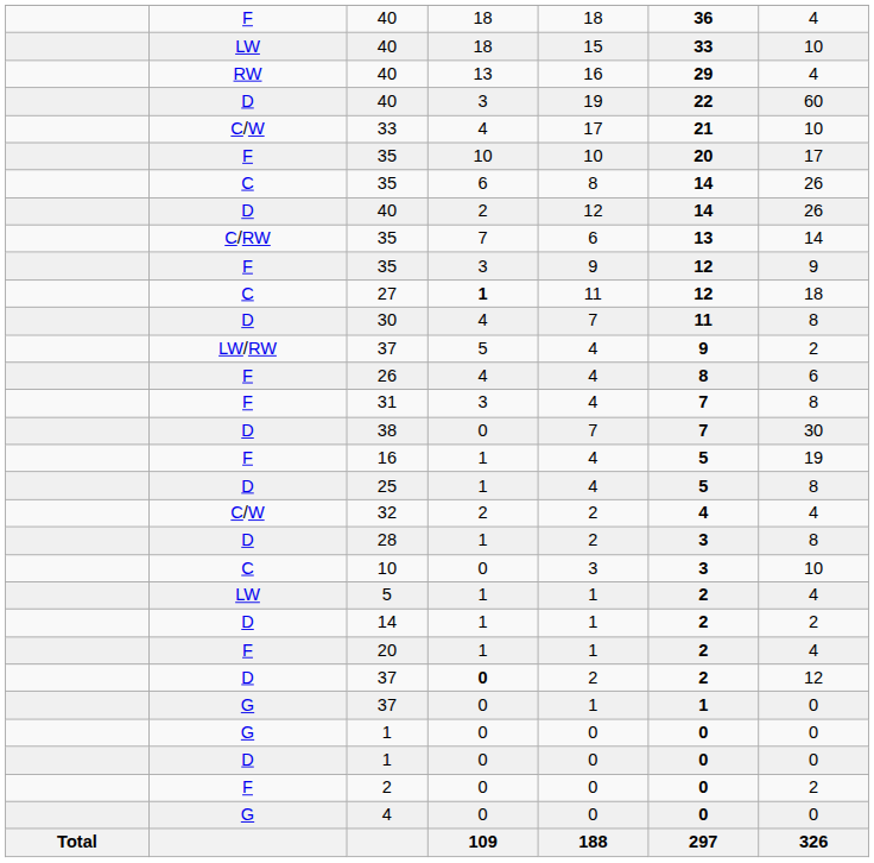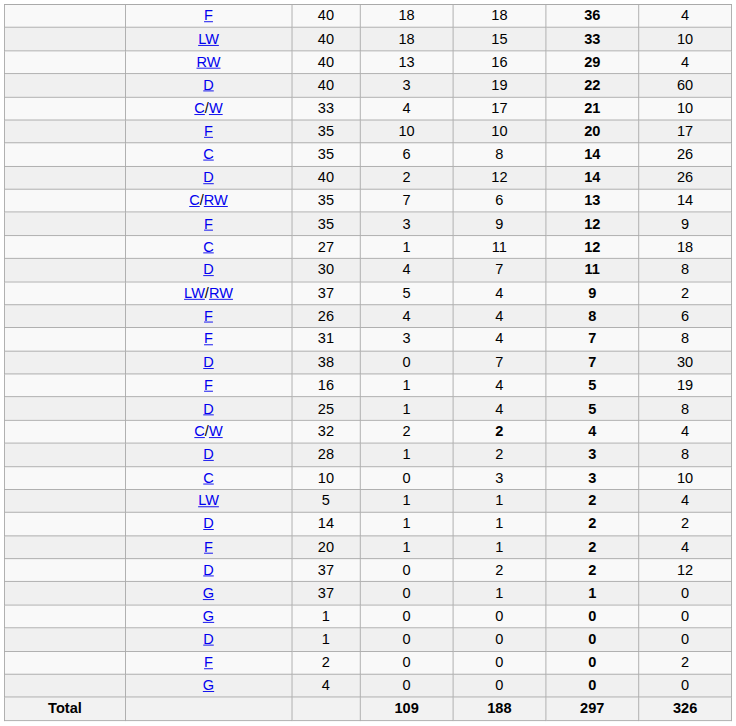27 | column 4: bold -> normal
32 | column 5: normal -> bold
D / 37 | column 4: bold -> normal
